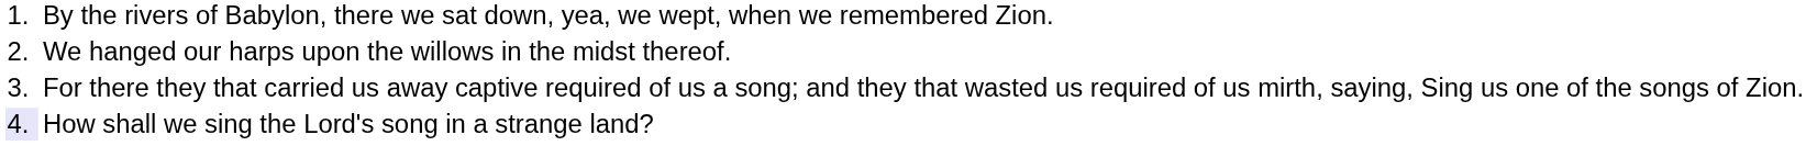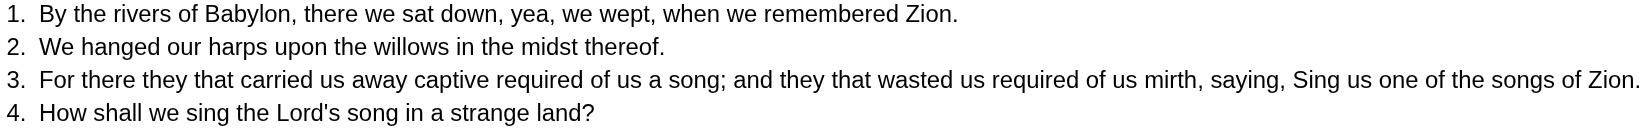How shall we sing the Lord's song in a strange land? | column 1: lavender background -> no background
